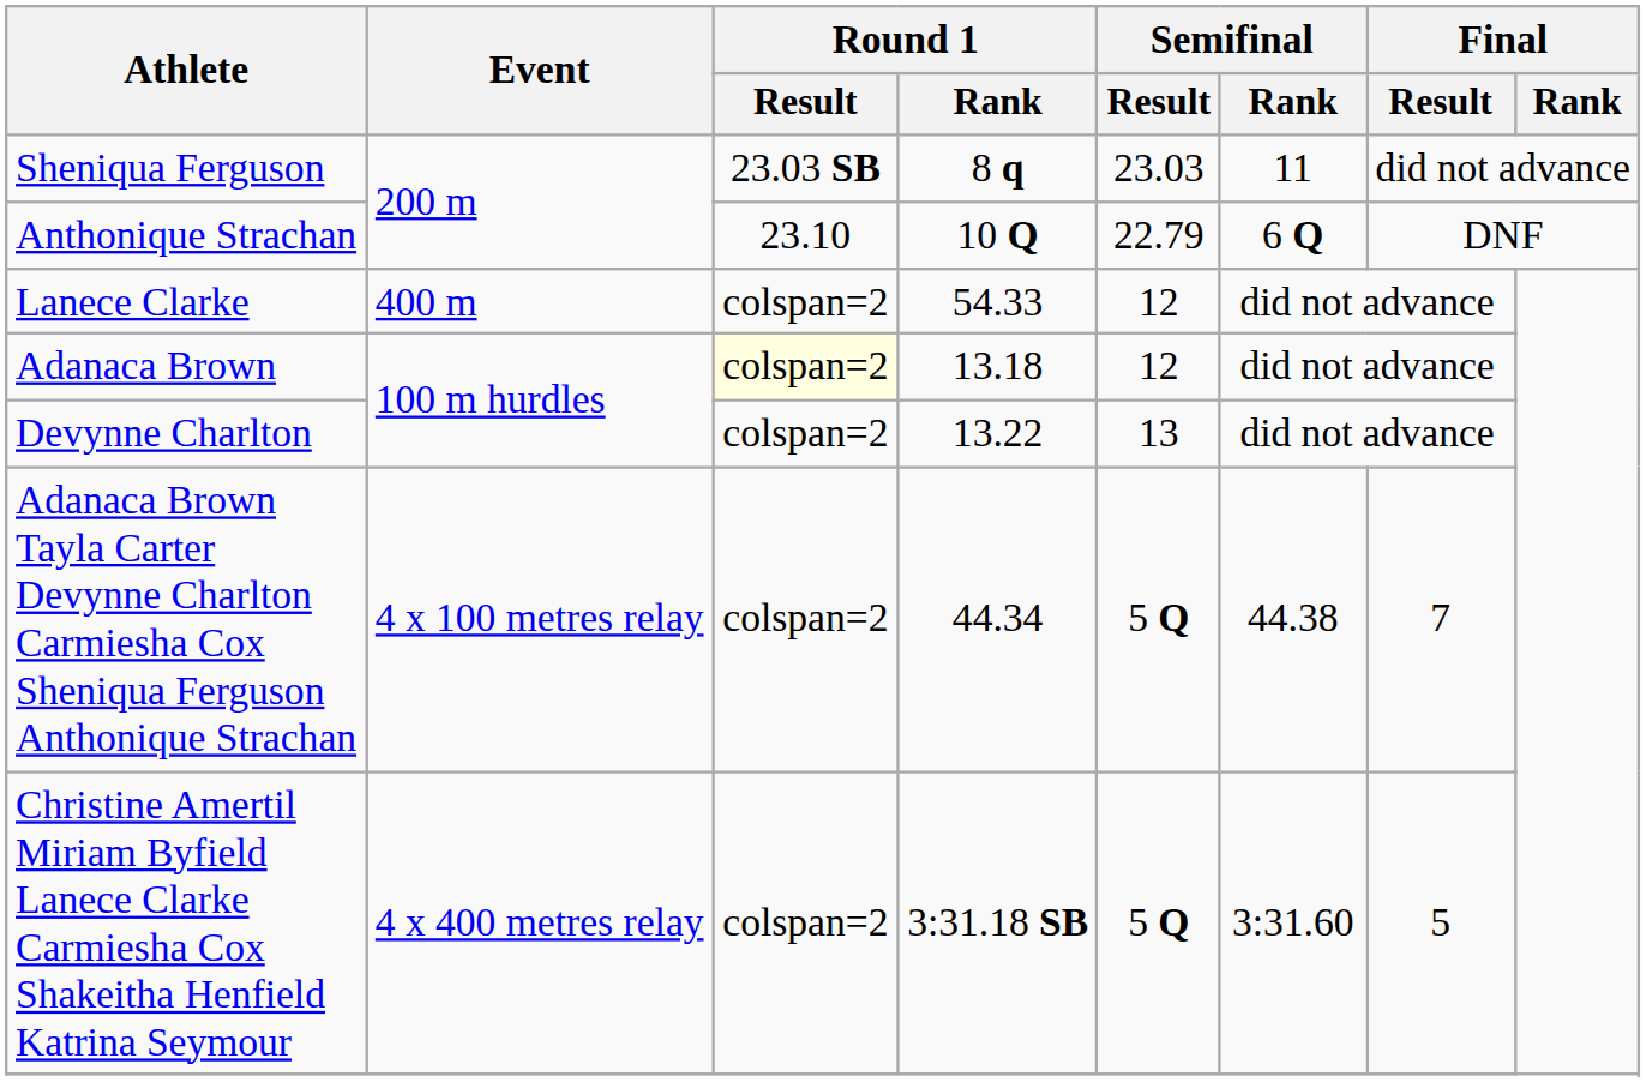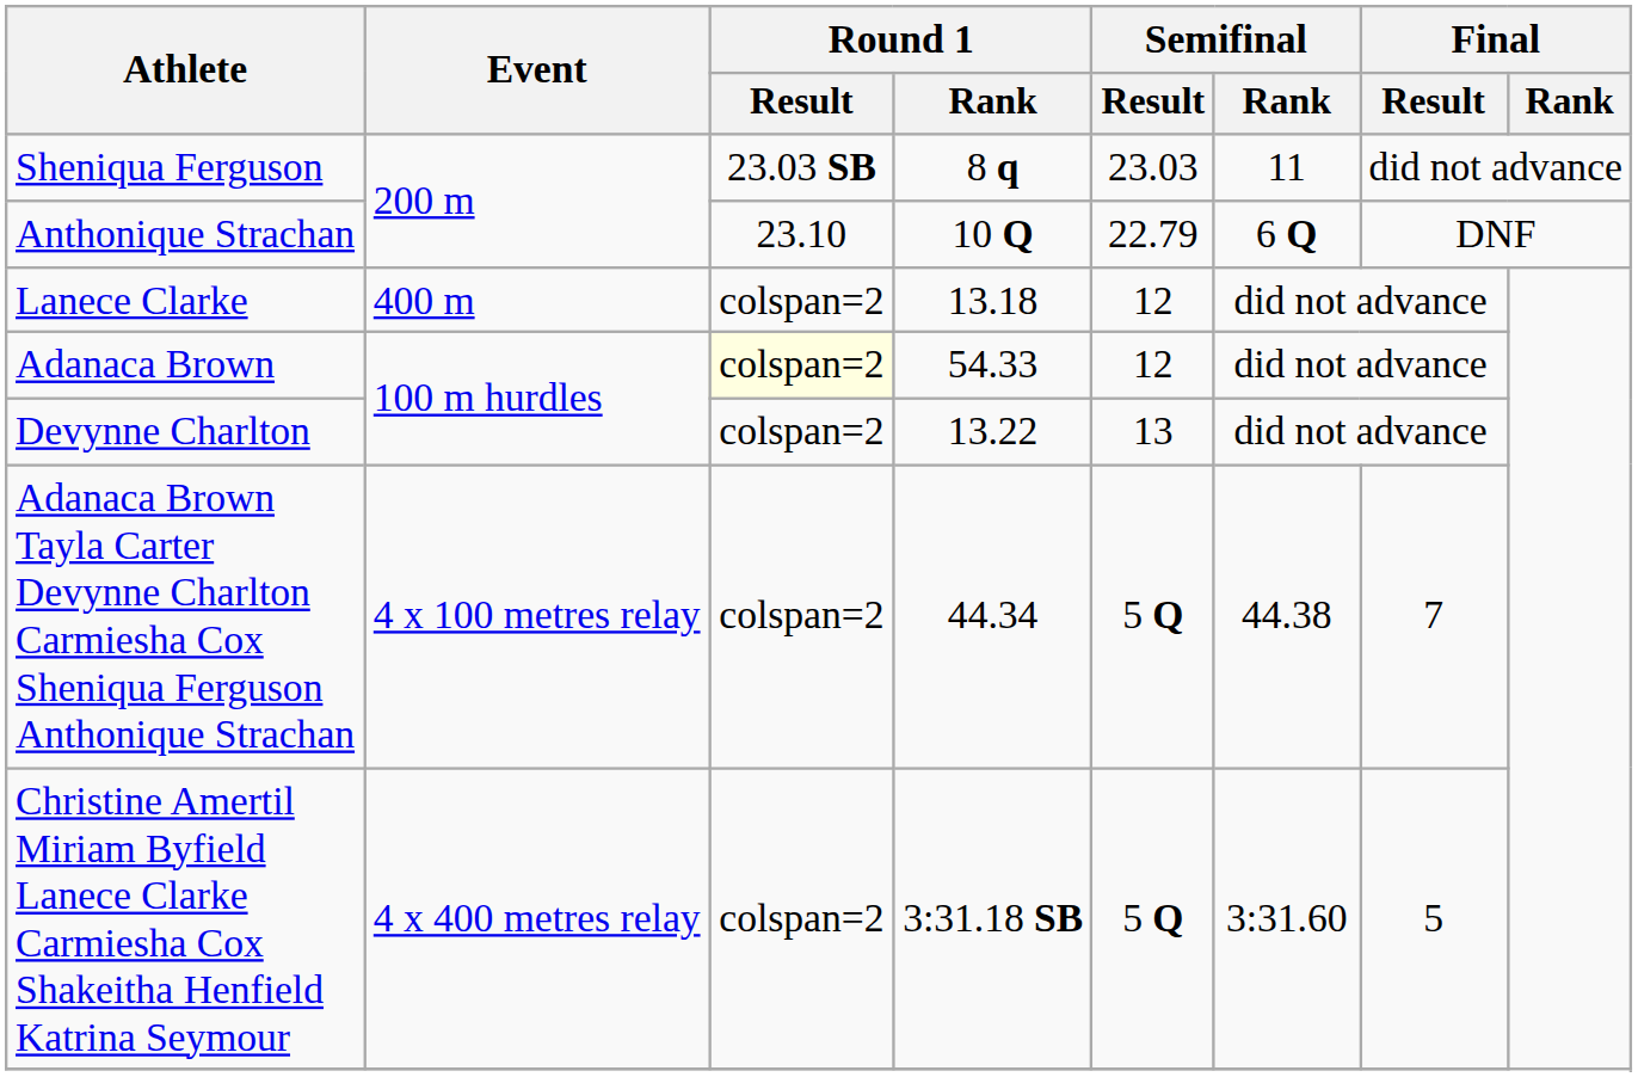Lanece Clarke | Round 1 / Rank: 54.33 -> 13.18
Adanaca Brown | Round 1 / Rank: 13.18 -> 54.33
